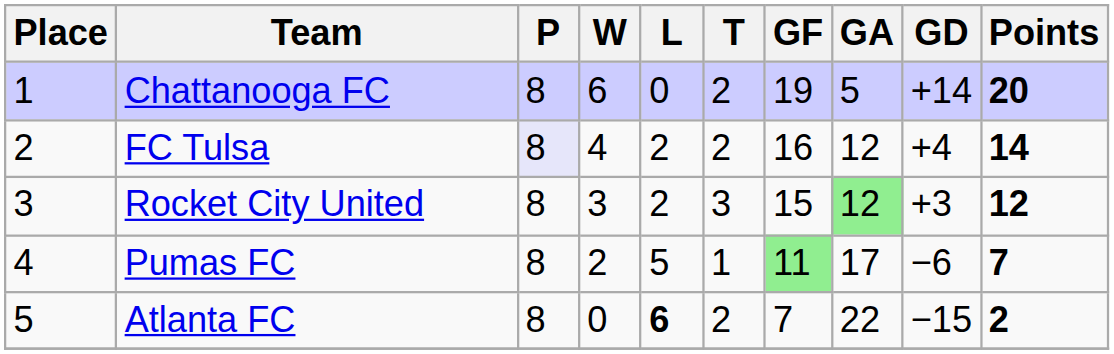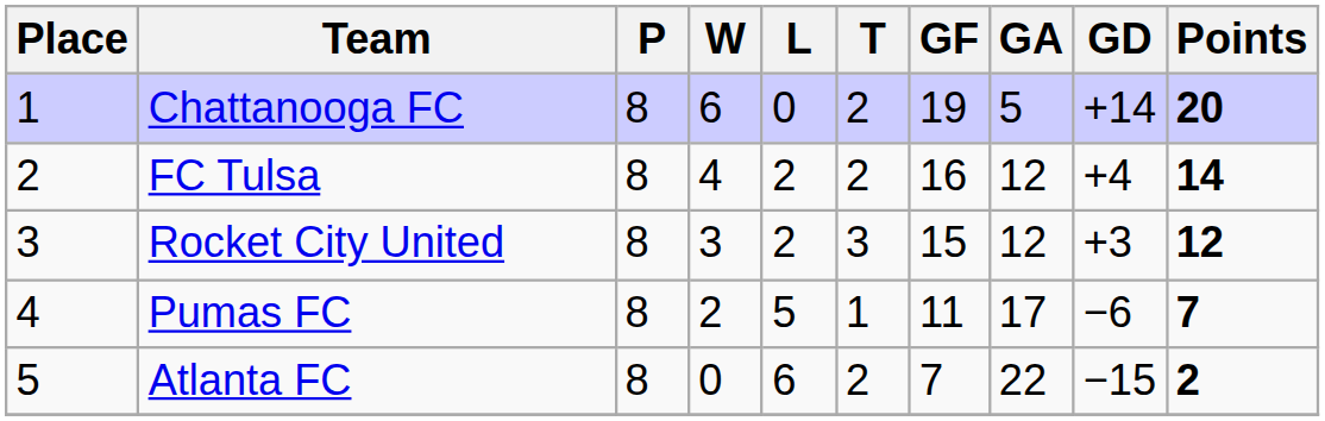FC Tulsa | P: lavender background -> no background
Rocket City United | GA: lightgreen background -> no background
Pumas FC | GF: lightgreen background -> no background
Atlanta FC | L: bold -> normal
